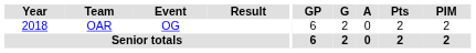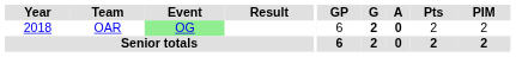OAR | Event: no background -> lightgreen background
OAR | G: normal -> bold
OAR | A: normal -> bold
